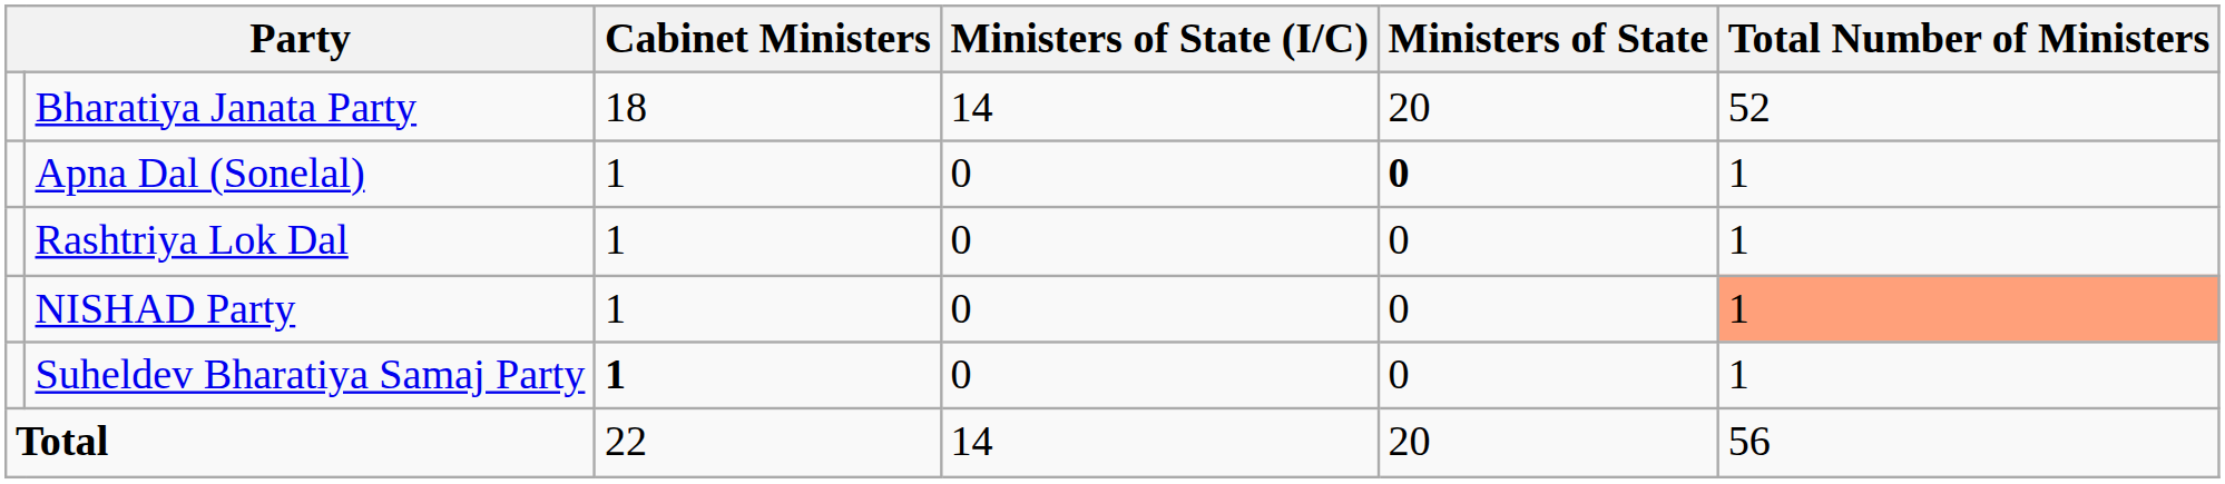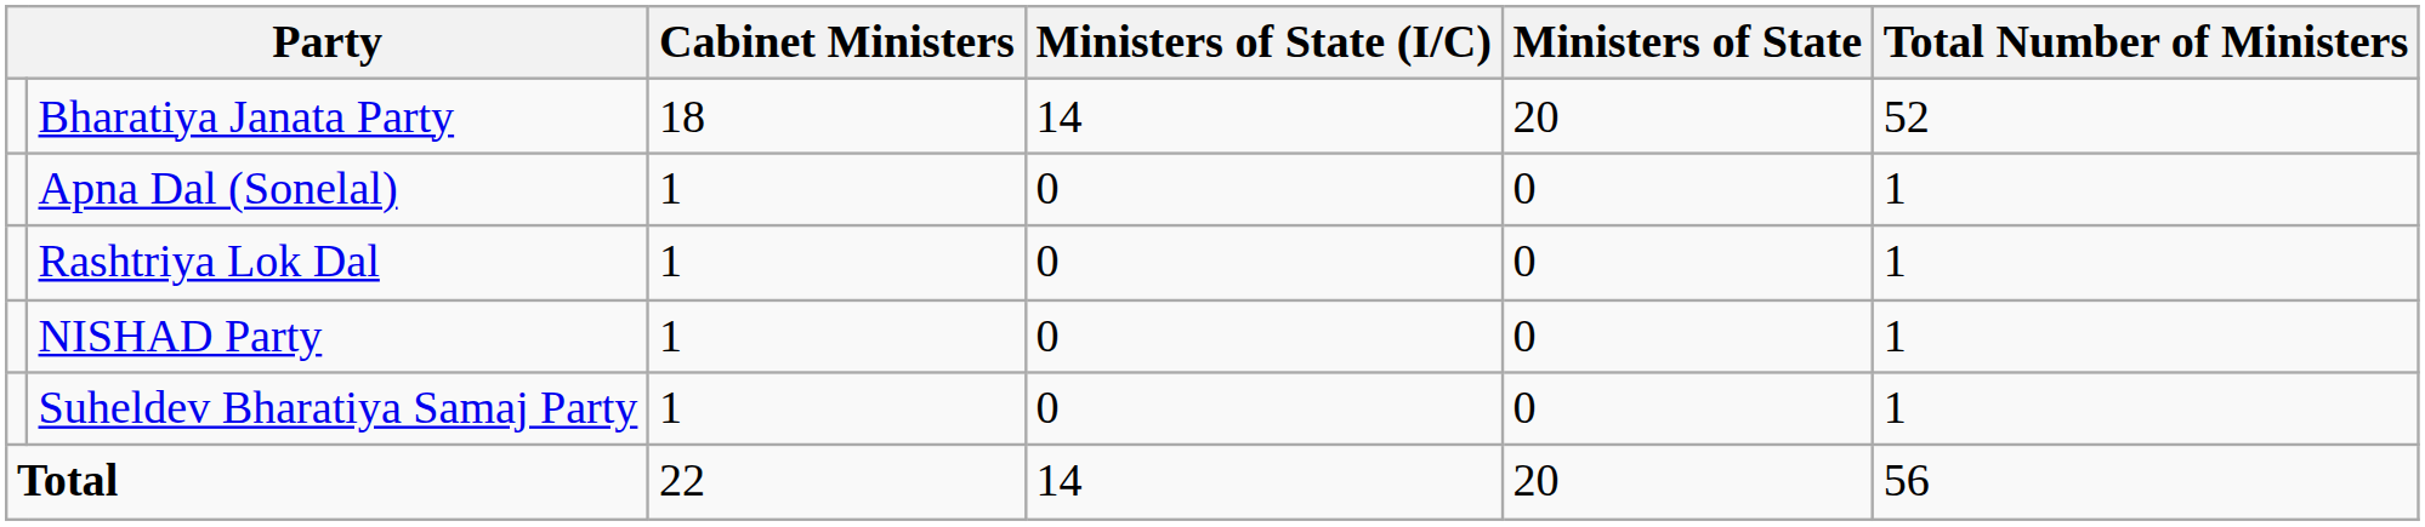Apna Dal (Sonelal) | Ministers of State: bold -> normal
NISHAD Party | Total Number of Ministers: lightsalmon background -> no background
Suheldev Bharatiya Samaj Party | Cabinet Ministers: bold -> normal
